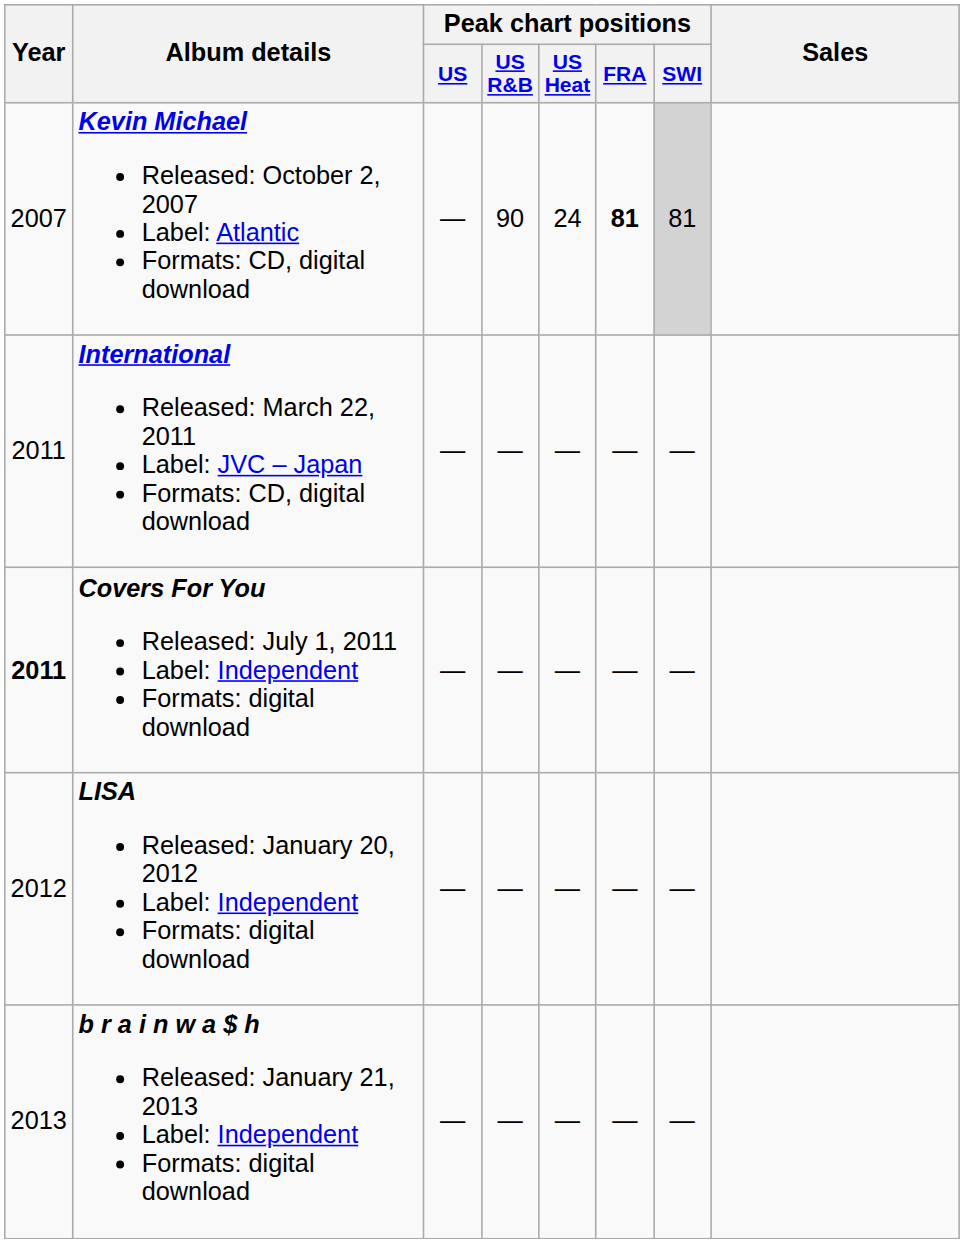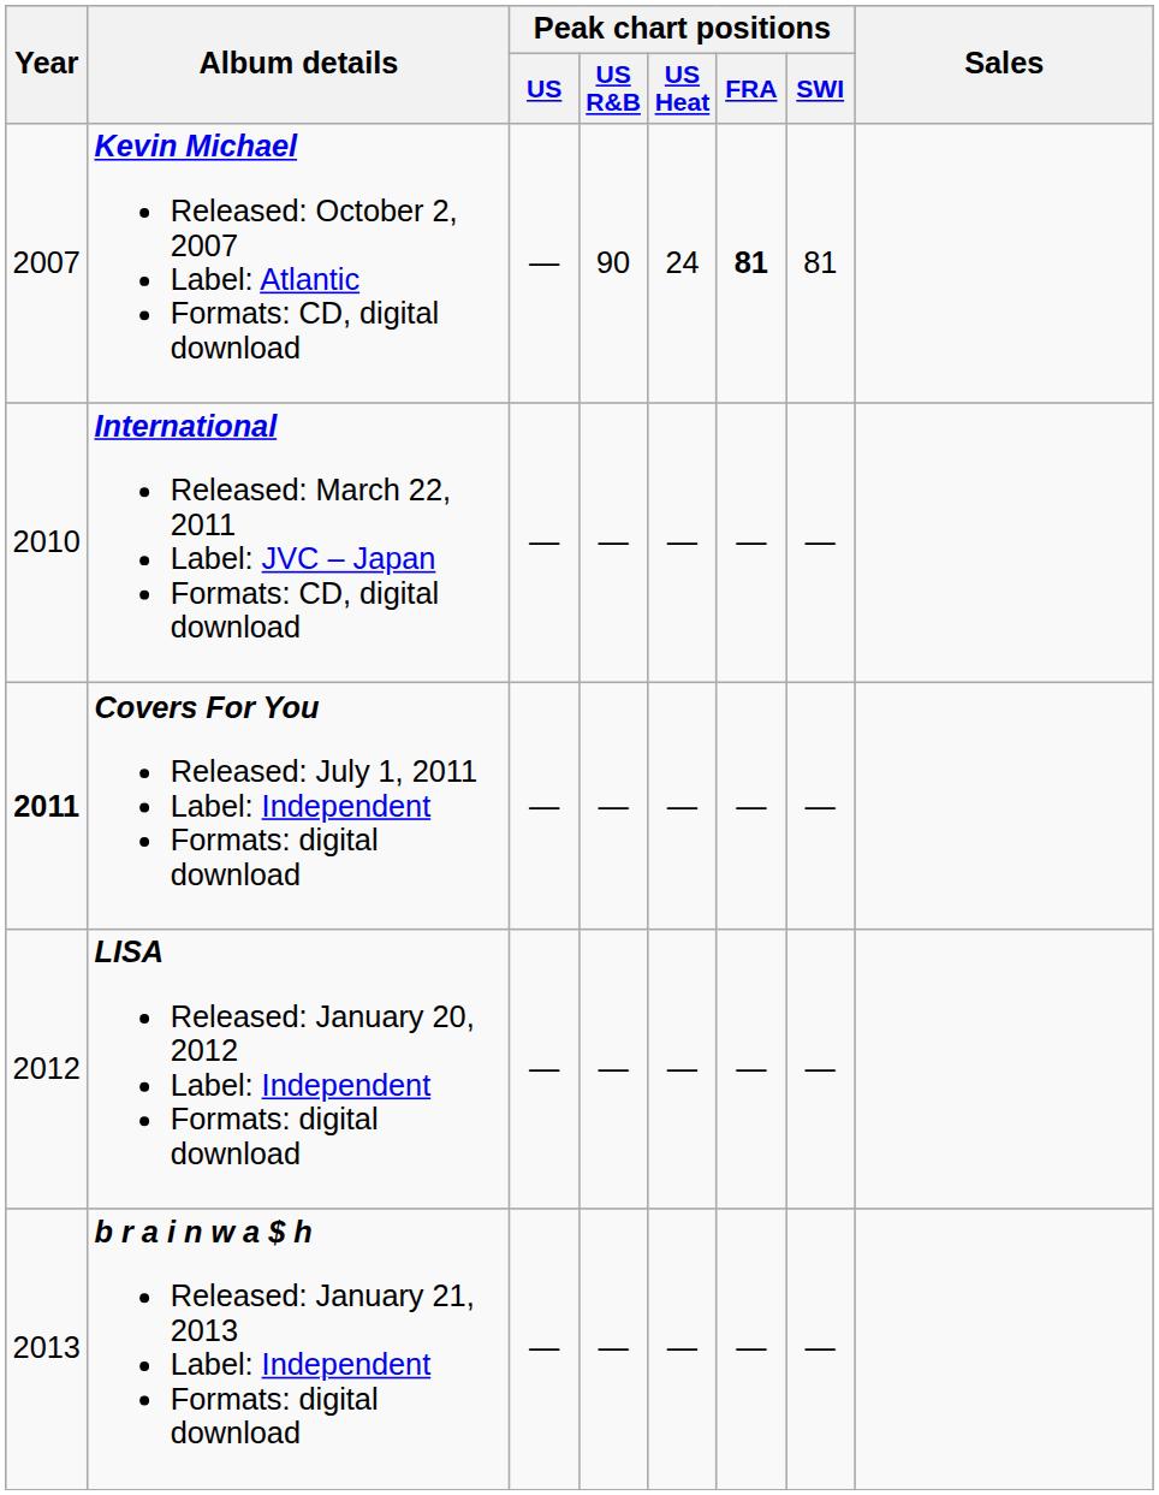row 3 | Peak chart positions / SWI: lightgrey background -> no background
row 4 | Year: 2011 -> 2010
